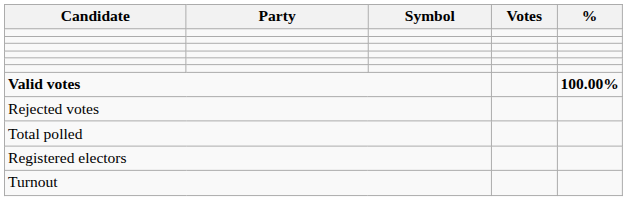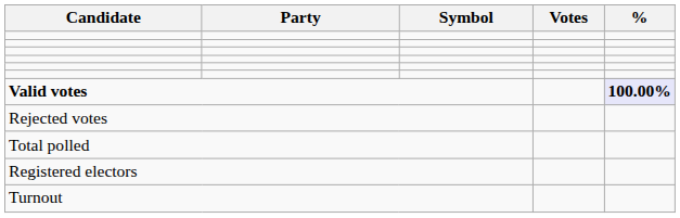Valid votes | %: no background -> lavender background
